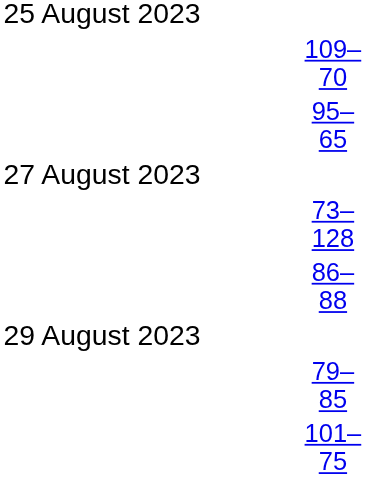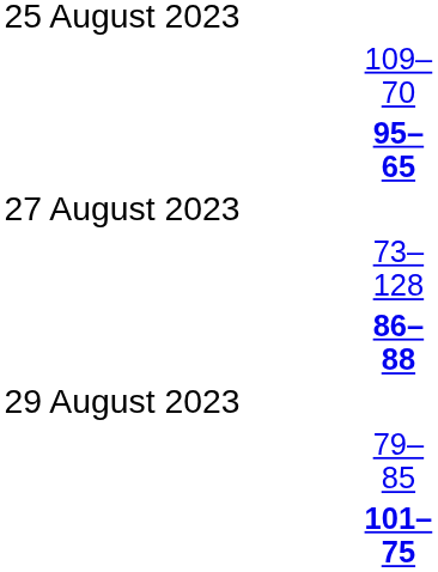95–65 | column 2: normal -> bold
86–88 | column 2: normal -> bold
101–75 | column 2: normal -> bold
